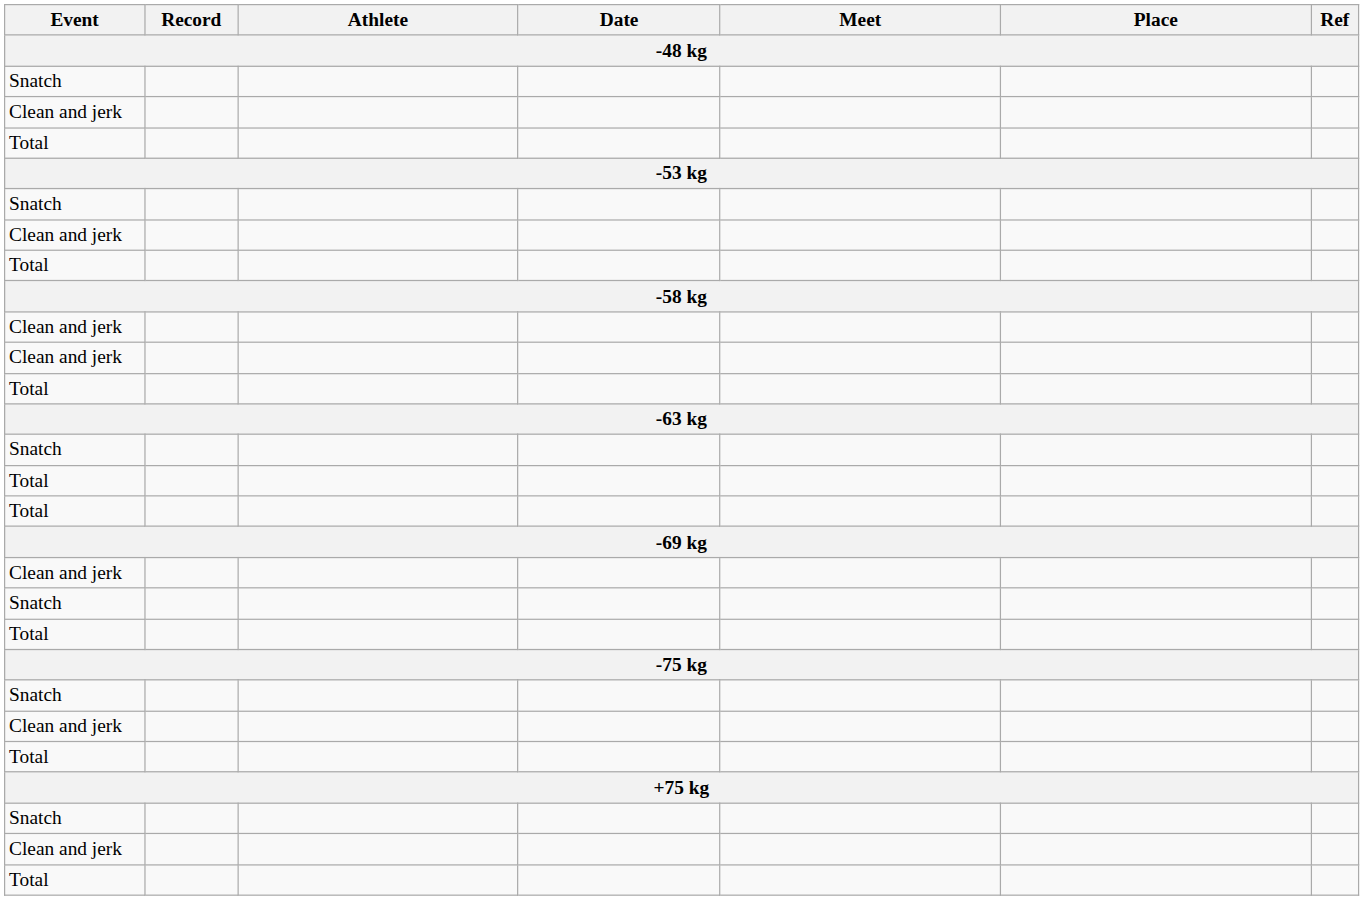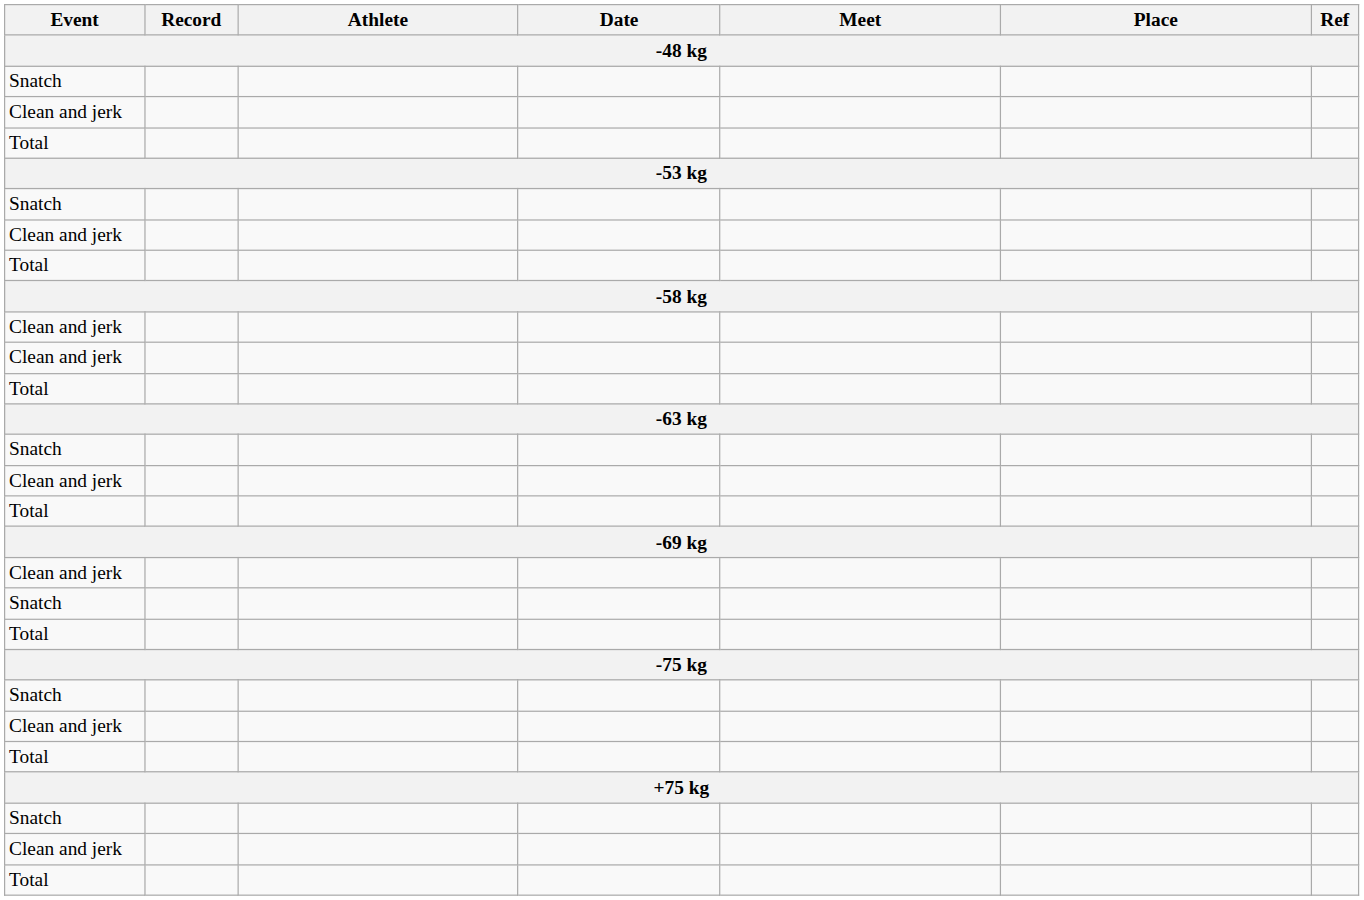row 16 | Event: Total -> Clean and jerk
